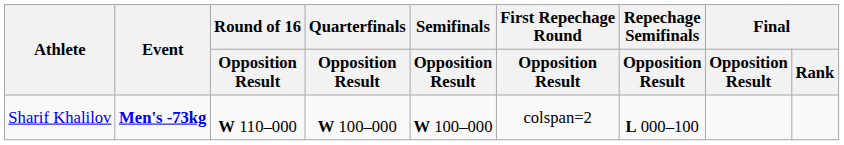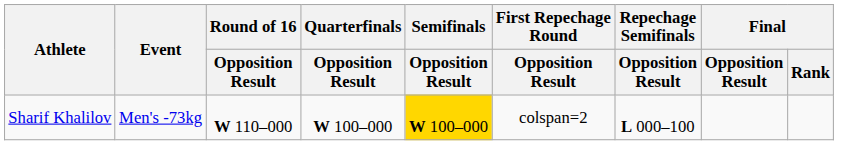Sharif Khalilov | Event: bold -> normal
Sharif Khalilov | Semifinals / Opposition Result: no background -> gold background
